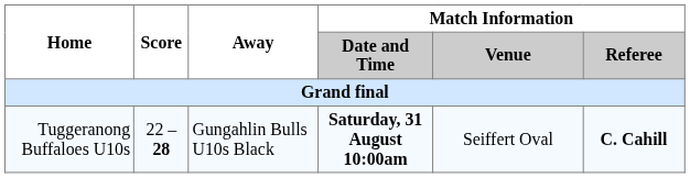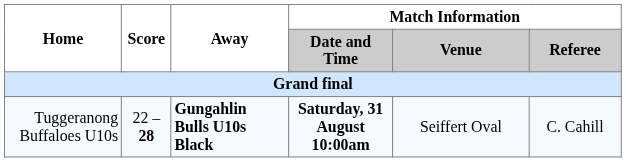Tuggeranong Buffaloes U10s | Away: normal -> bold
Tuggeranong Buffaloes U10s | Match Information / Referee: bold -> normal
